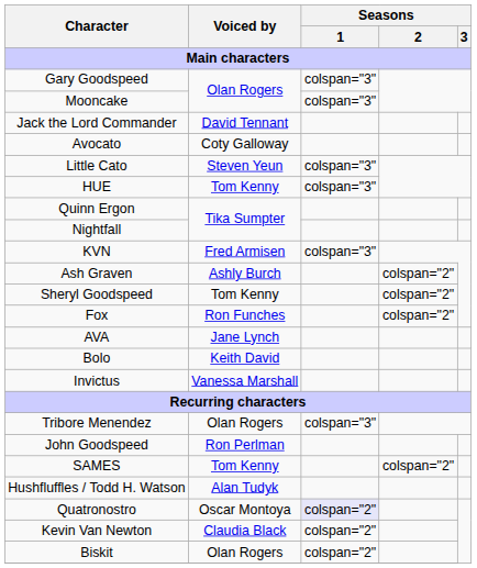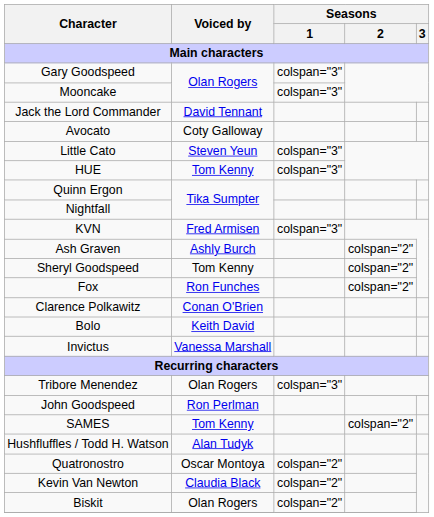+ row: Clarence Polkawitz | Conan O'Brien
- row: AVA | Jane Lynch
Quatronostro | Seasons / 1: lavender background -> no background
